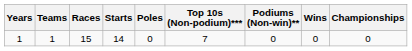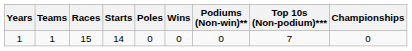columns swapped: Wins <-> Top 10s (Non-podium)***
